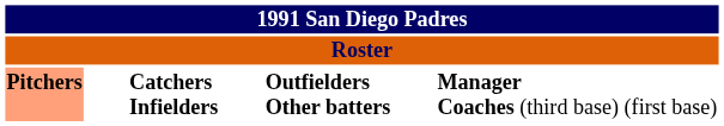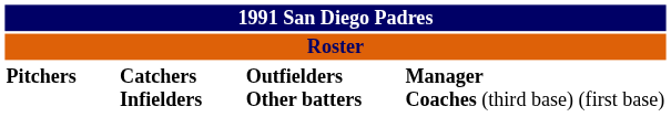Pitchers | column 1: lightsalmon background -> no background
